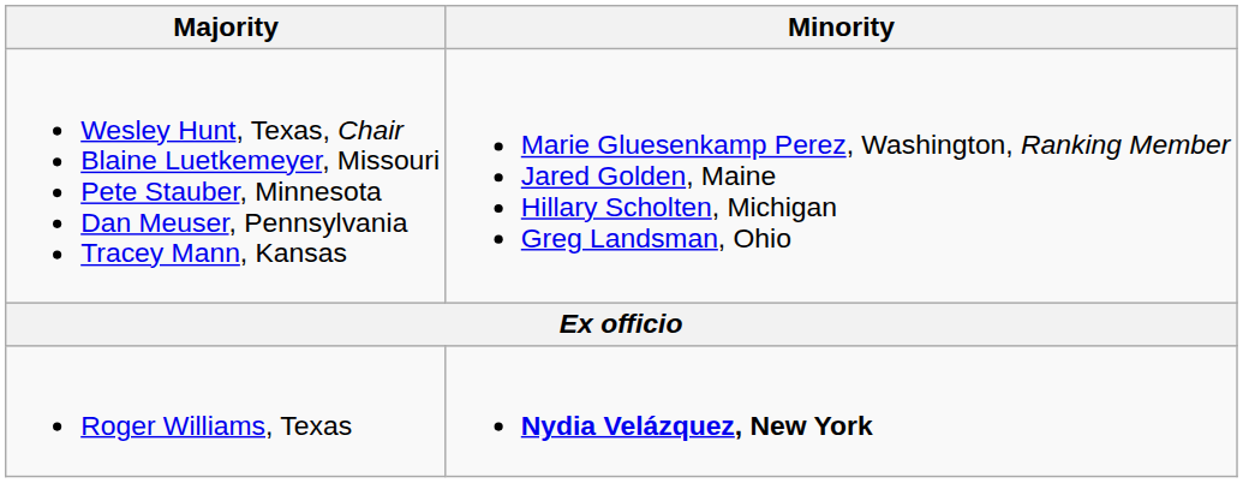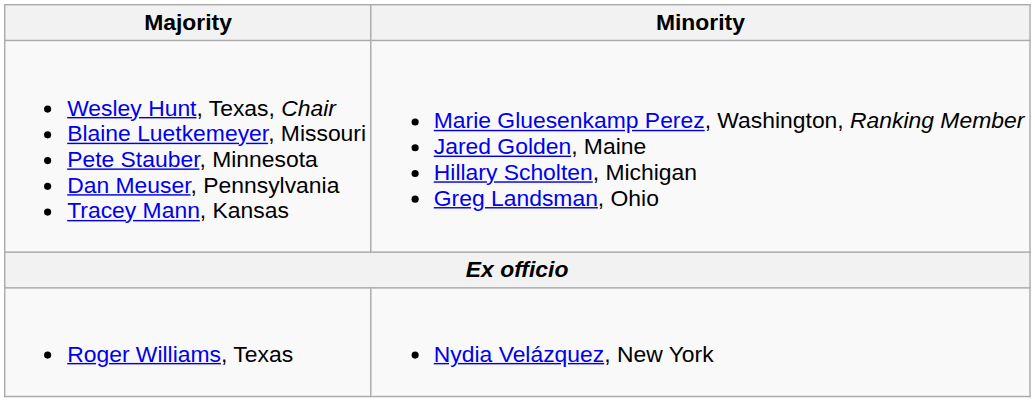Roger Williams, Texas | Minority: bold -> normal
